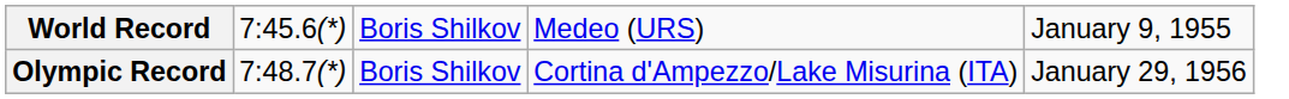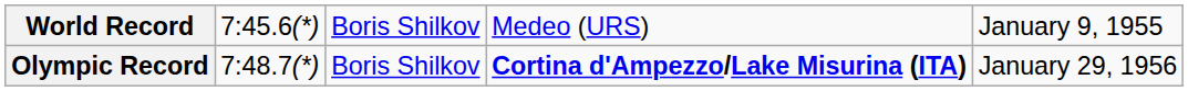Olympic Record | column 4: normal -> bold
